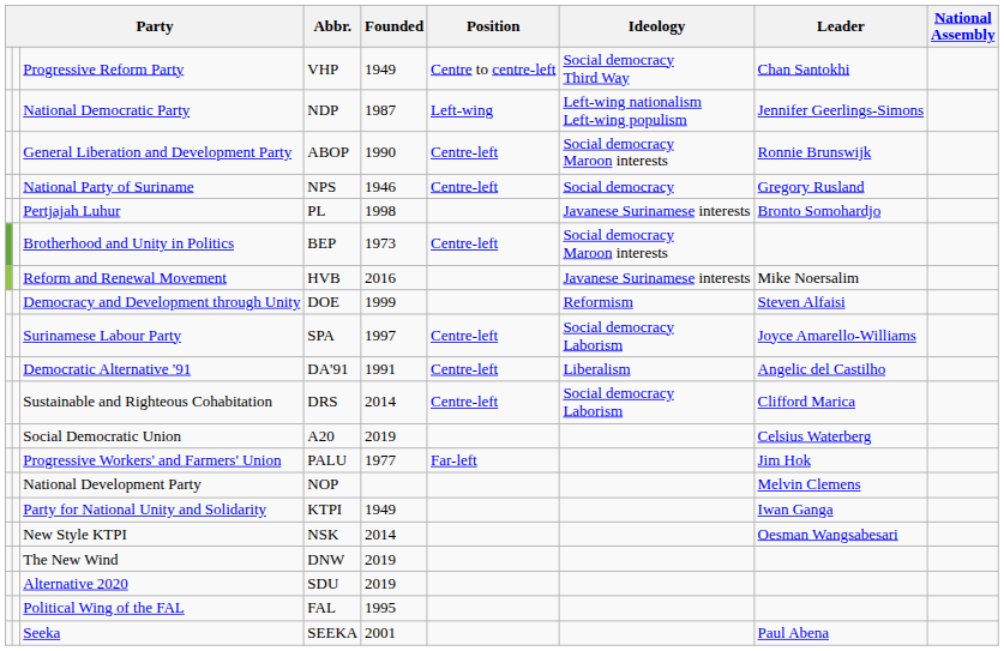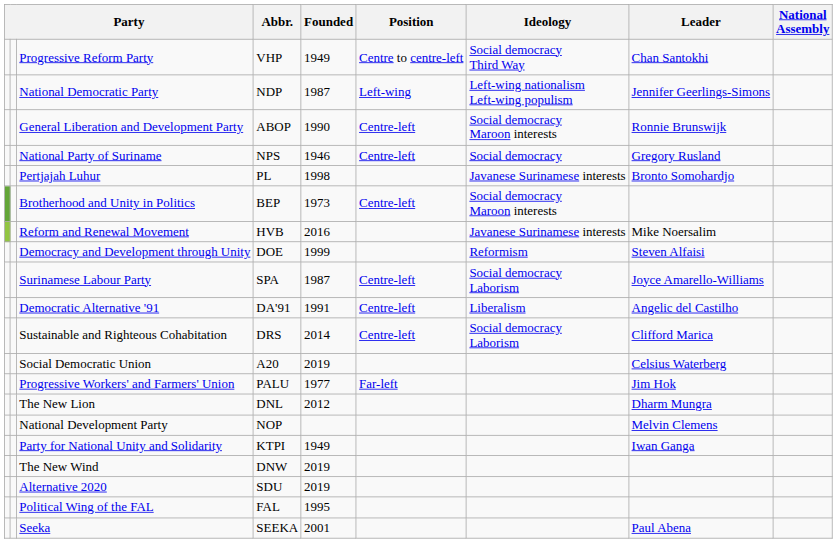Surinamese Labour Party | Founded: 1997 -> 1987
+ row: The New Lion | DNL | 2012 | Dharm Mungra
- row: New Style KTPI | NSK | 2014 | Oesman Wangsabesari
